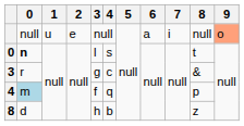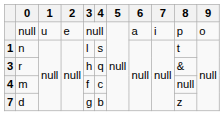row 2 | 8: null -> p
row 2 | 9: lightsalmon background -> no background
row 3 | column 1: 0 -> 1
row 3 | 0: bold -> normal
row 4 | 3: g -> h
row 4 | 4: c -> q
row 5 | 0: lightblue background -> no background
row 5 | 4: q -> c
row 5 | 8: p -> null
row 6 | column 1: 8 -> 7
row 6 | 3: h -> g
